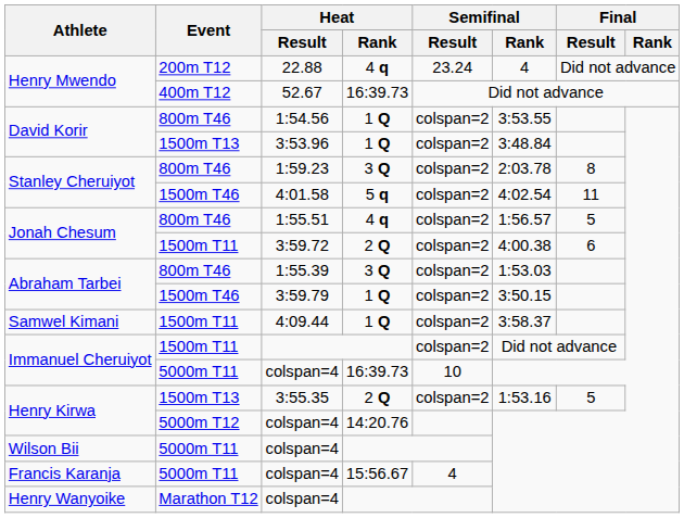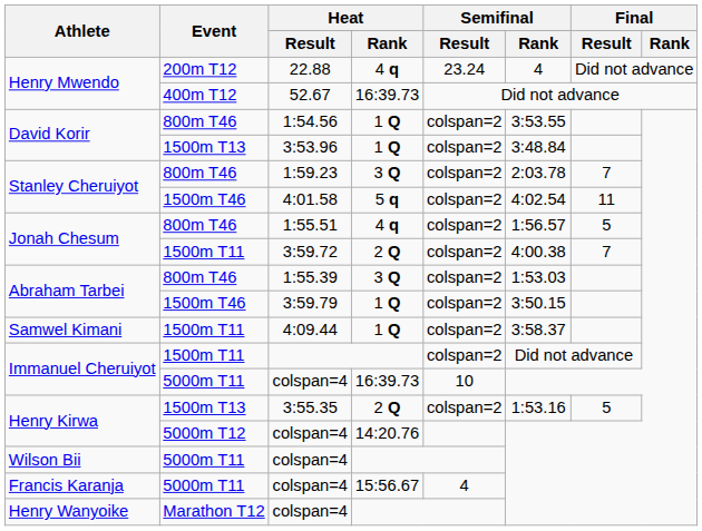1:59.23 | Final / Result: 8 -> 7
3:59.72 | Final / Result: 6 -> 7
